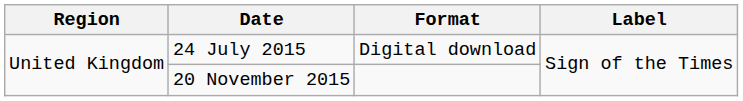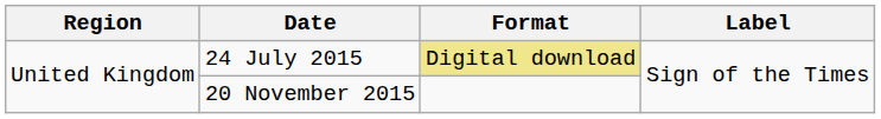24 July 2015 | Format: no background -> khaki background
